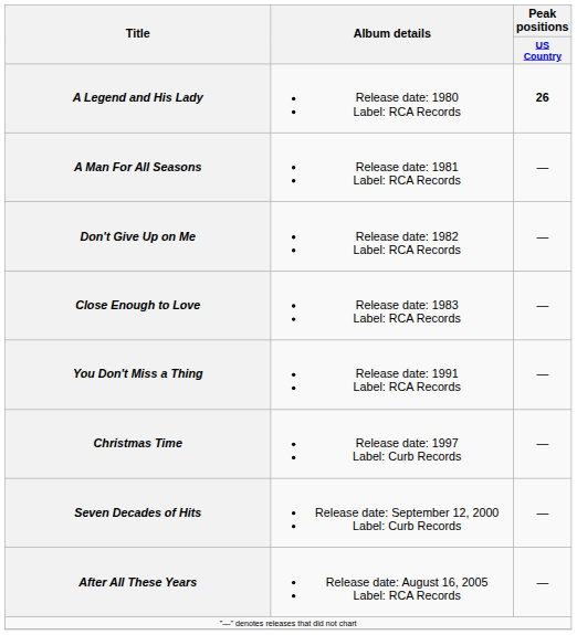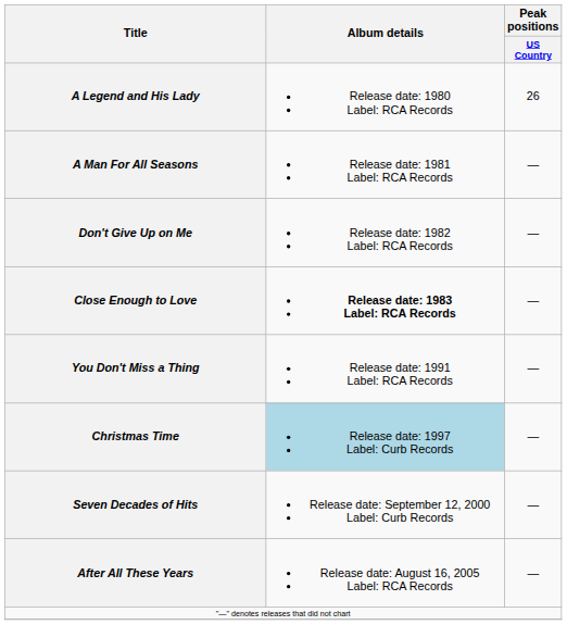A Legend and His Lady | Peak positions / US Country: bold -> normal
Close Enough to Love | Album details: normal -> bold
Christmas Time | Album details: no background -> lightblue background
